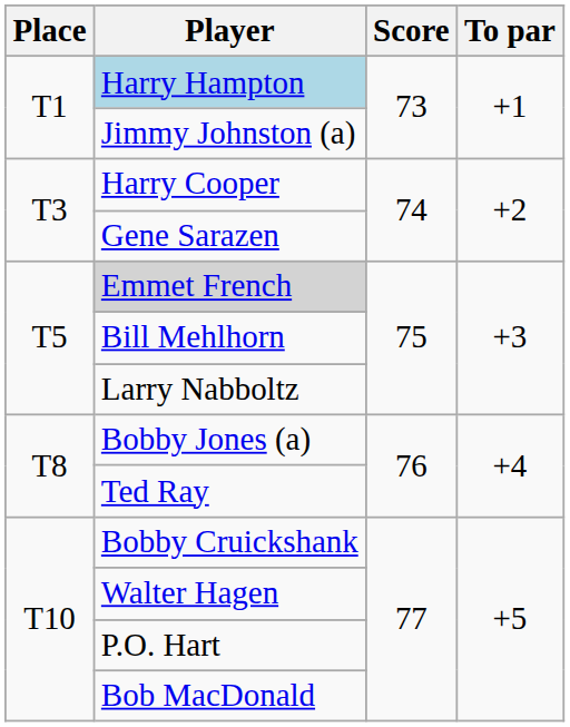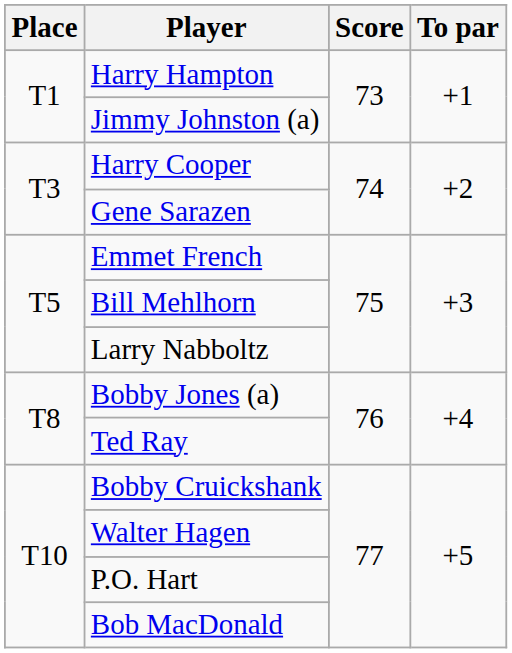Harry Hampton | Player: lightblue background -> no background
Emmet French | Player: lightgrey background -> no background
